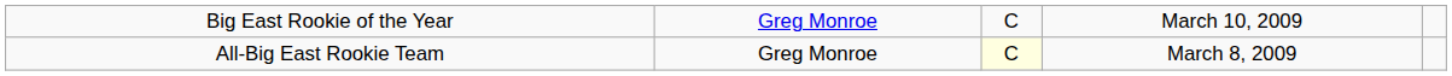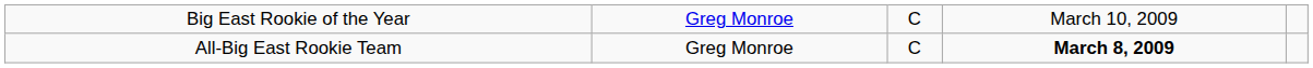row 2 | column 3: lightyellow background -> no background
row 2 | column 4: normal -> bold
